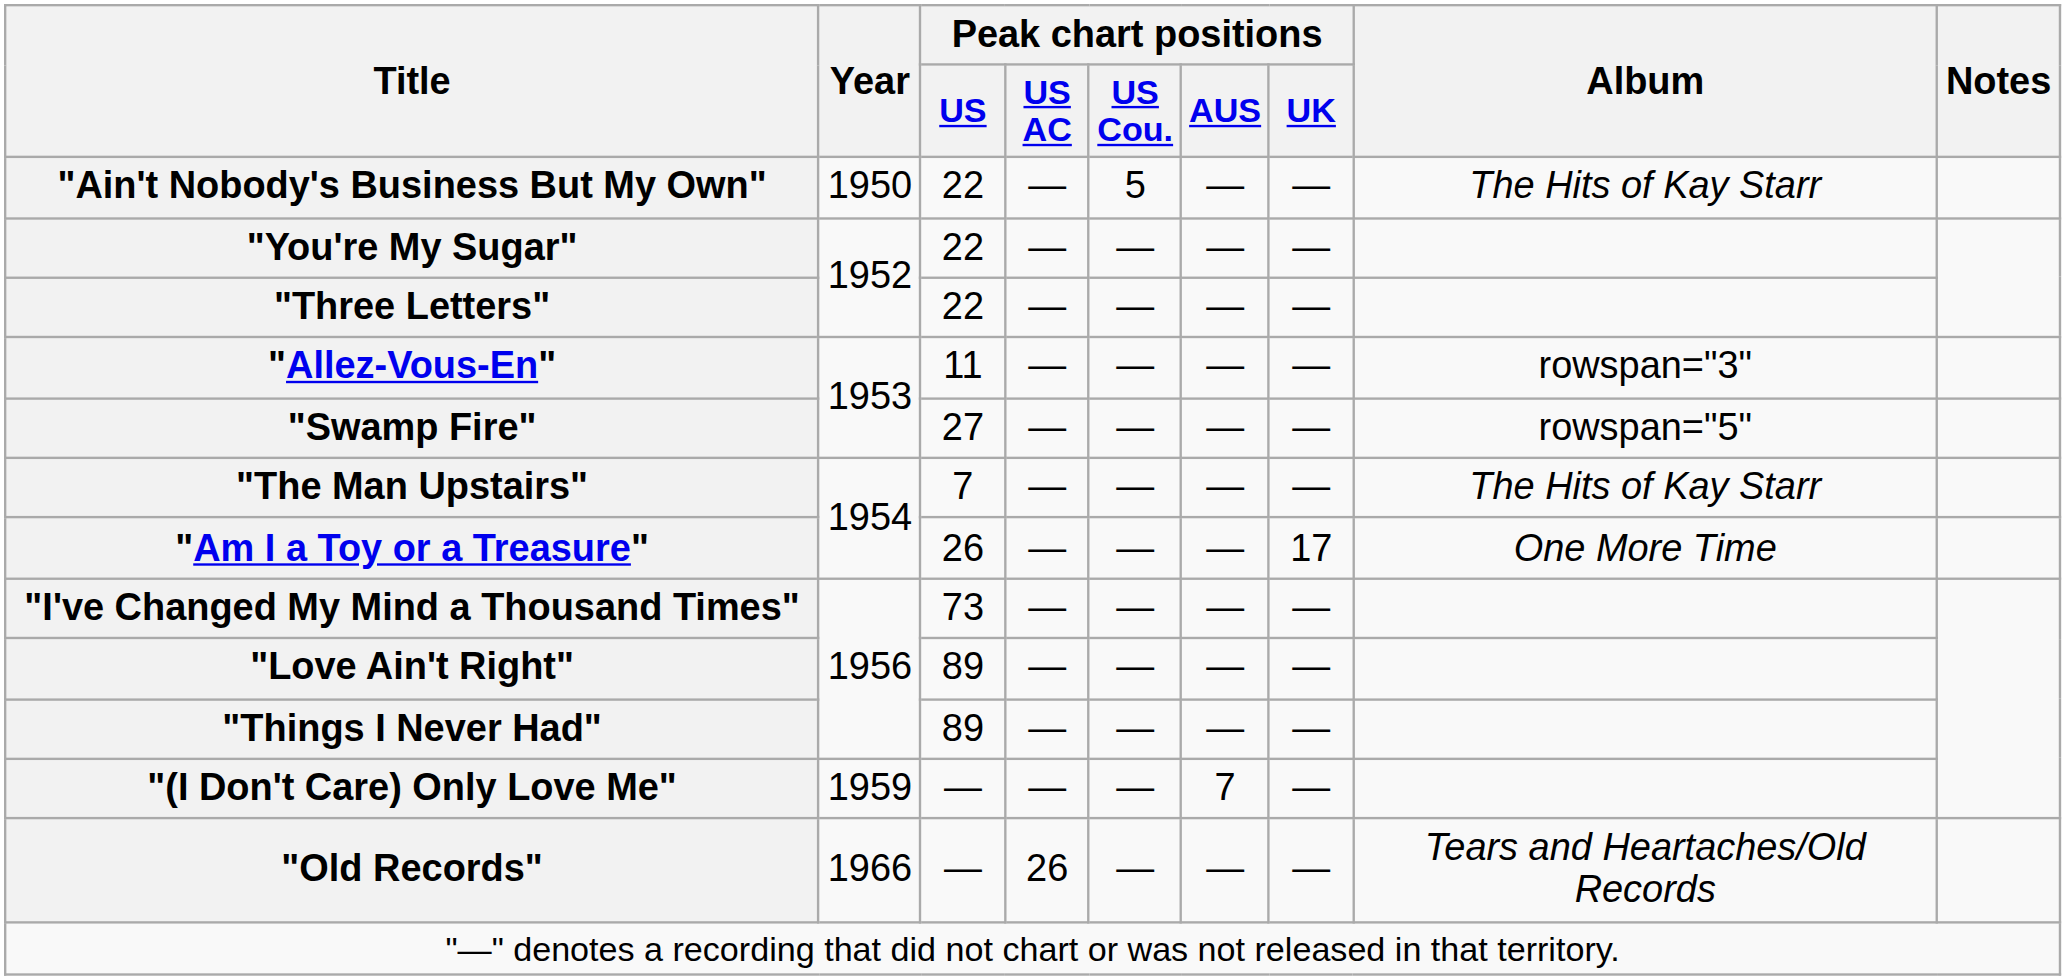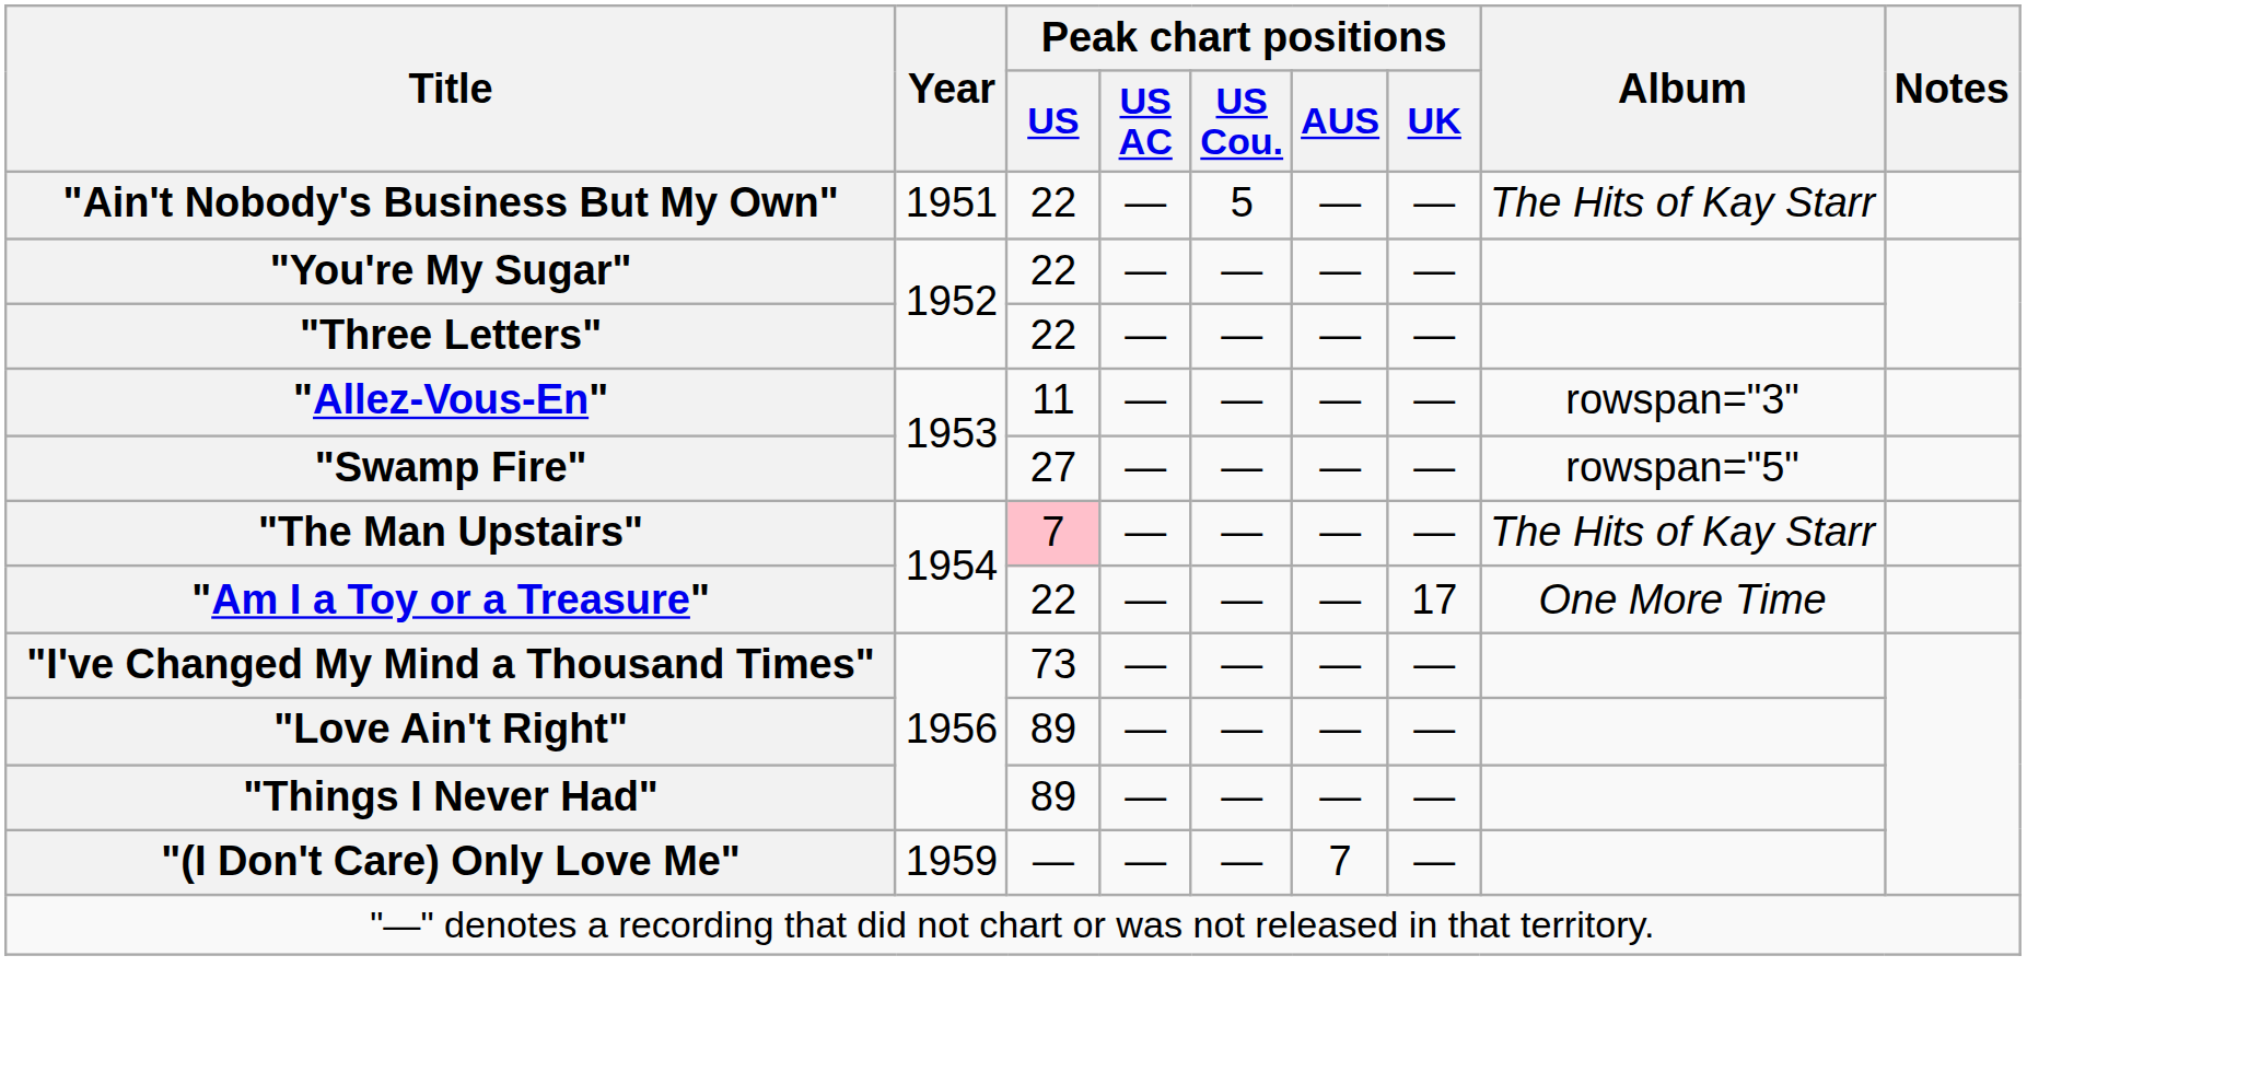"Ain't Nobody's Business But My Own" | Year: 1950 -> 1951
"The Man Upstairs" | Peak chart positions / US: no background -> pink background
"Am I a Toy or a Treasure" | Peak chart positions / US: 26 -> 22
- row: "Old Records" | 1966 | — | 26 | — | — | — | Tears and Heartaches/Old Records
